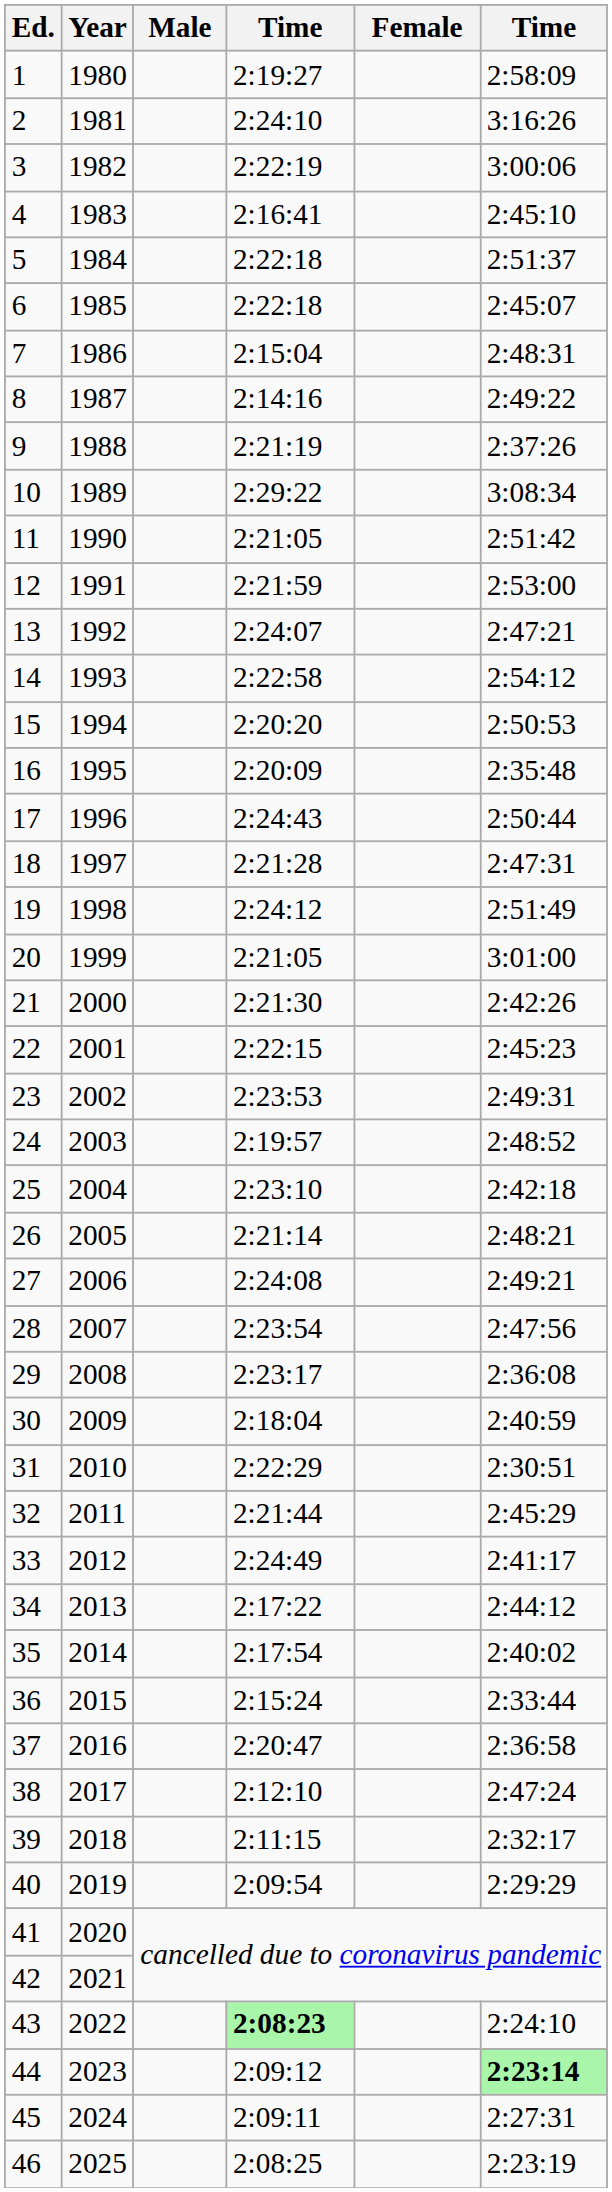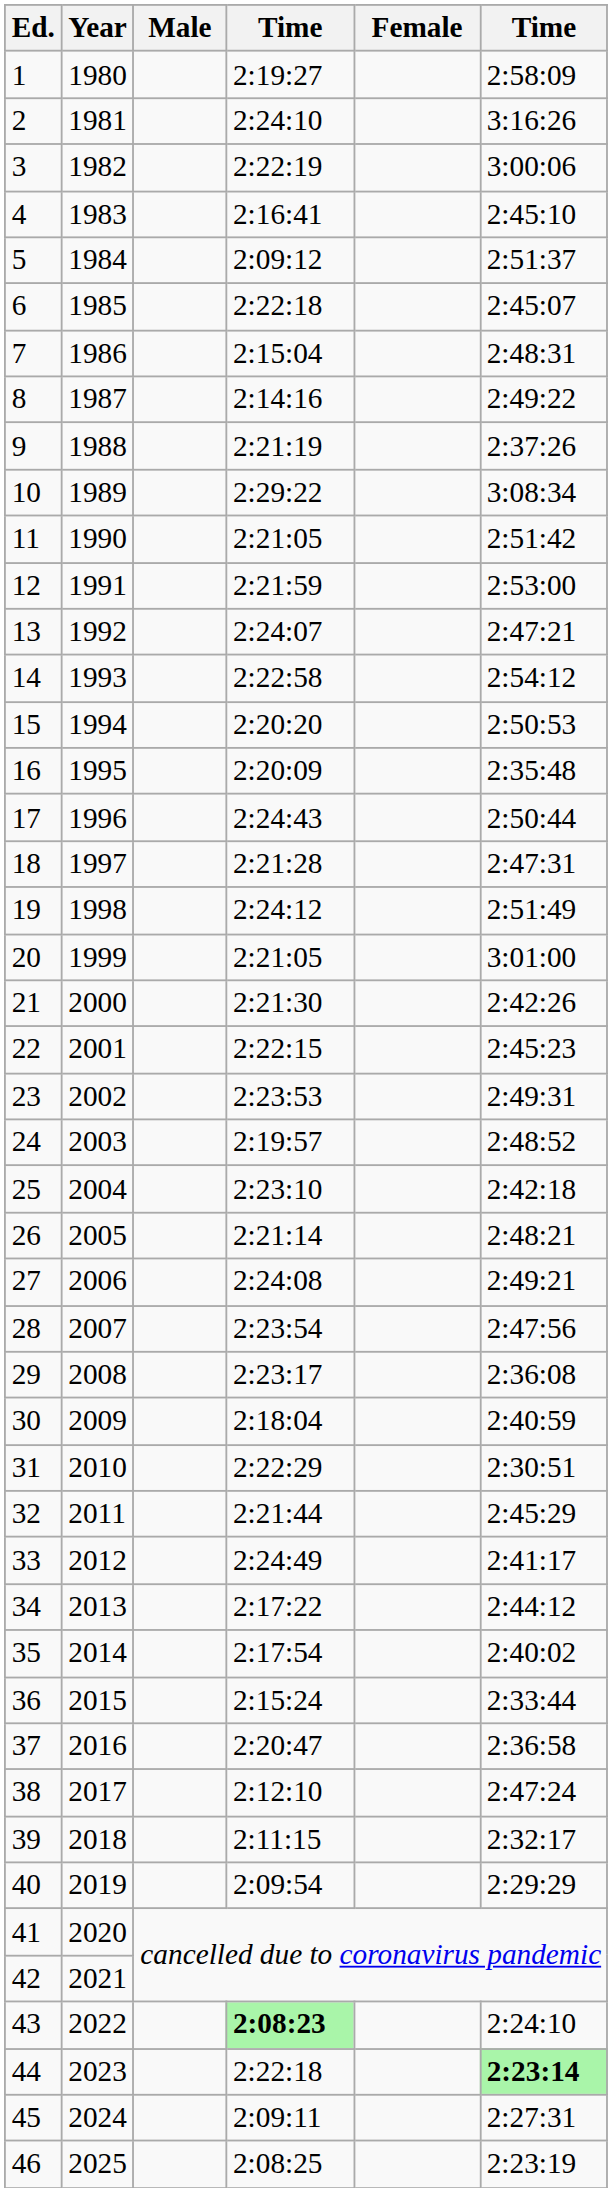5 | column 4: 2:22:18 -> 2:09:12
44 | column 4: 2:09:12 -> 2:22:18
